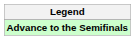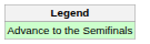row 2 | column 1: bold -> normal
